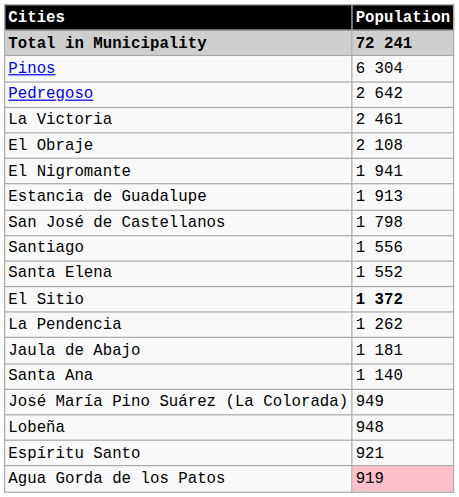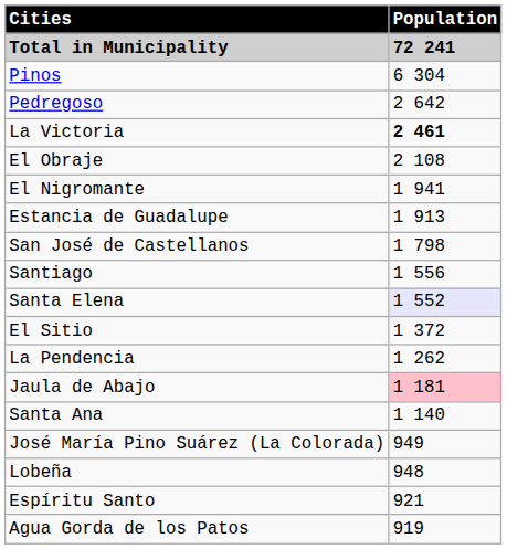La Victoria | Population: normal -> bold
Santa Elena | Population: no background -> lavender background
El Sitio | Population: bold -> normal
Jaula de Abajo | Population: no background -> pink background
Agua Gorda de los Patos | Population: pink background -> no background
